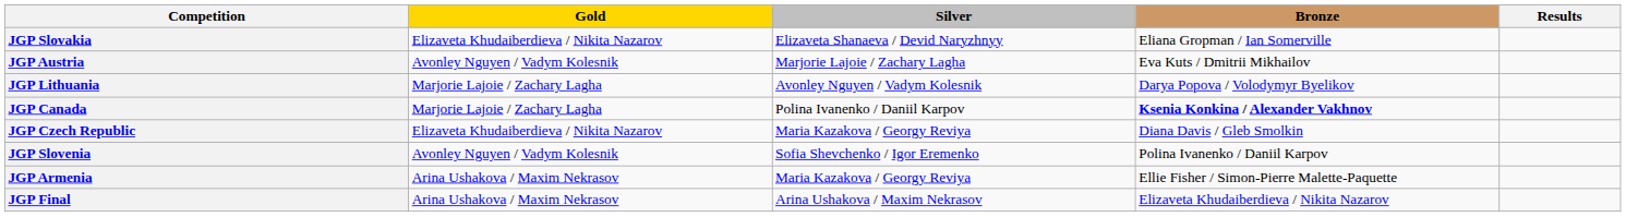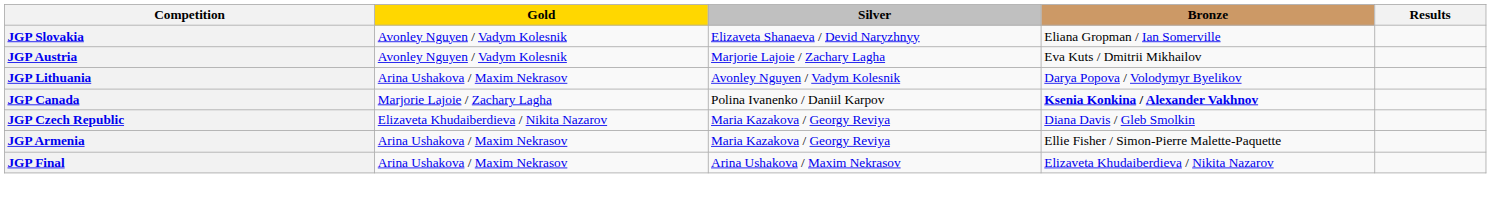JGP Slovakia | Gold: Elizaveta Khudaiberdieva / Nikita Nazarov -> Avonley Nguyen / Vadym Kolesnik
JGP Lithuania | Gold: Marjorie Lajoie / Zachary Lagha -> Arina Ushakova / Maxim Nekrasov
- row: JGP Slovenia | Avonley Nguyen / Vadym Kolesnik | Sofia Shevchenko / Igor Eremenko | Polina Ivanenko / Daniil Karpov
